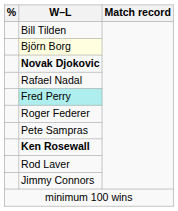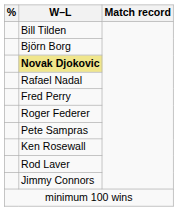Björn Borg | W–L: lightyellow background -> no background
Novak Djokovic | W–L: no background -> khaki background
Fred Perry | W–L: paleturquoise background -> no background
Ken Rosewall | W–L: bold -> normal
